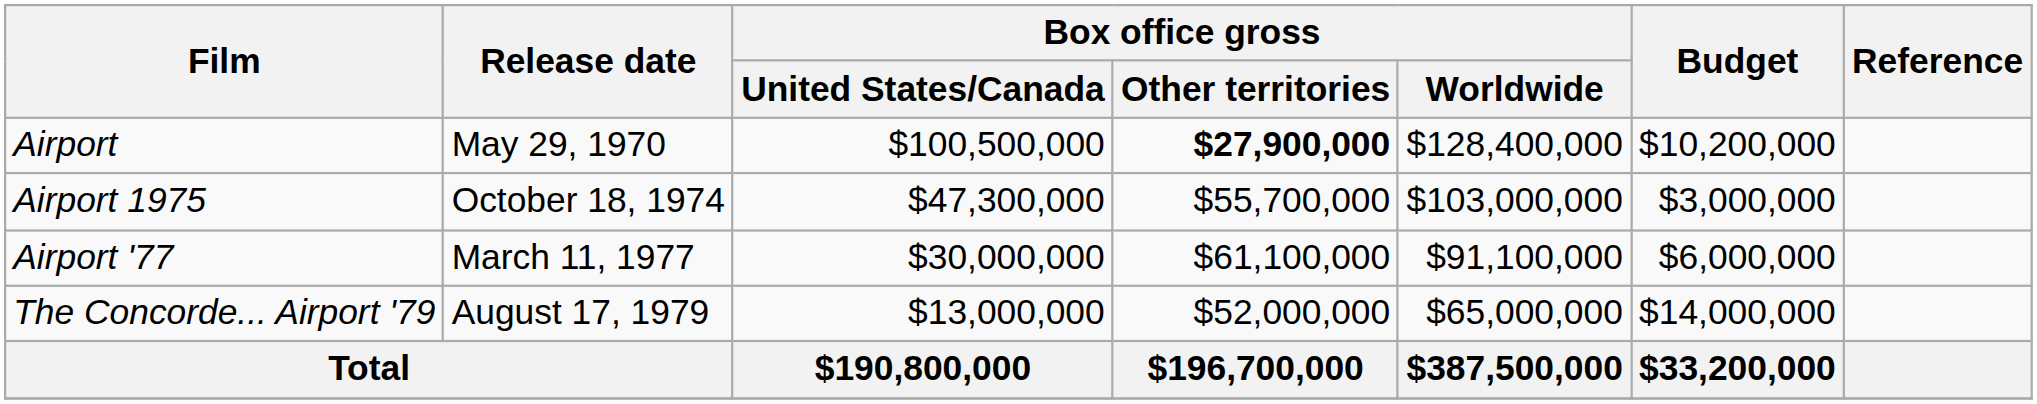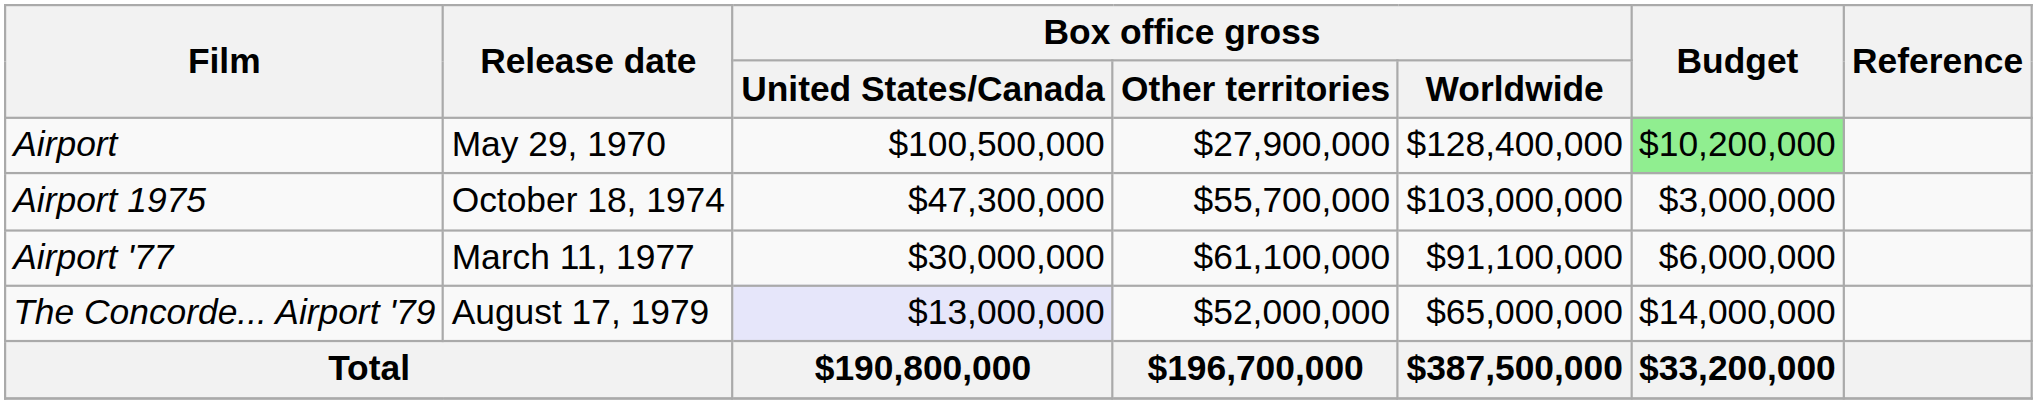Airport | Box office gross / Other territories: bold -> normal
Airport | Budget: no background -> lightgreen background
The Concorde... Airport '79 | Box office gross / United States/Canada: no background -> lavender background
